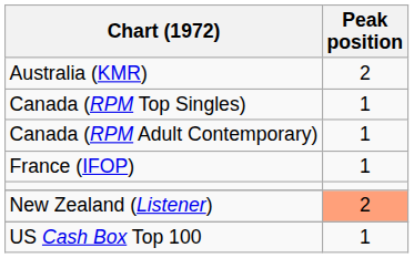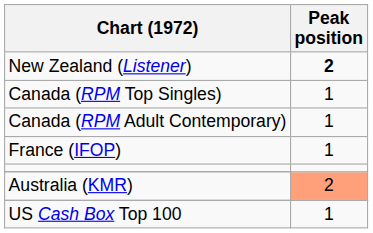row 2 | Chart (1972): Australia (KMR) -> New Zealand (Listener)
row 2 | Peak position: normal -> bold
row 7 | Chart (1972): New Zealand (Listener) -> Australia (KMR)
